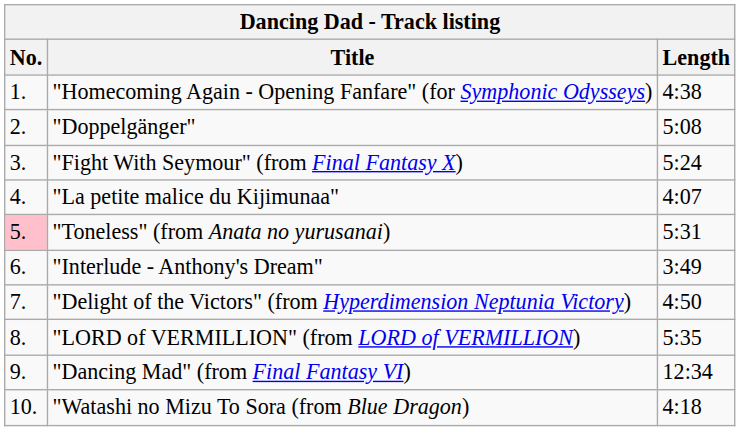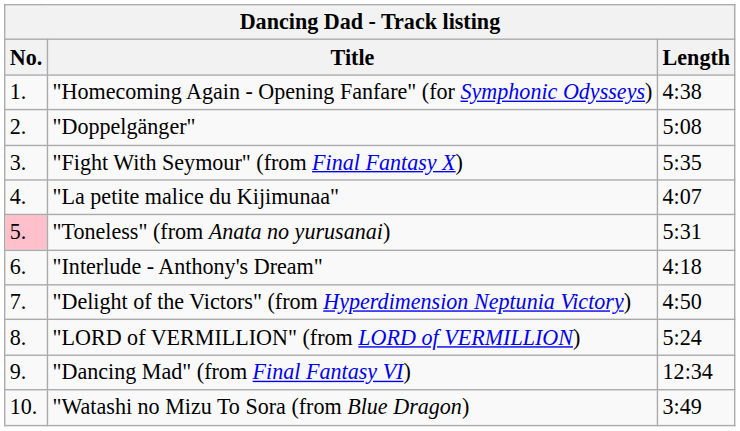"Fight With Seymour" (from Final Fantasy X) | Length: 5:24 -> 5:35
"Interlude - Anthony's Dream" | Length: 3:49 -> 4:18
"LORD of VERMILLION" (from LORD of VERMILLION) | Length: 5:35 -> 5:24
"Watashi no Mizu To Sora (from Blue Dragon) | Length: 4:18 -> 3:49
